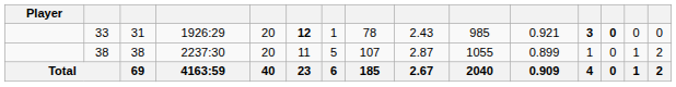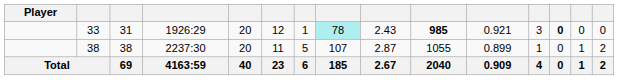33 | column 6: bold -> normal
33 | column 8: no background -> paleturquoise background
33 | column 10: normal -> bold
33 | column 12: bold -> normal
